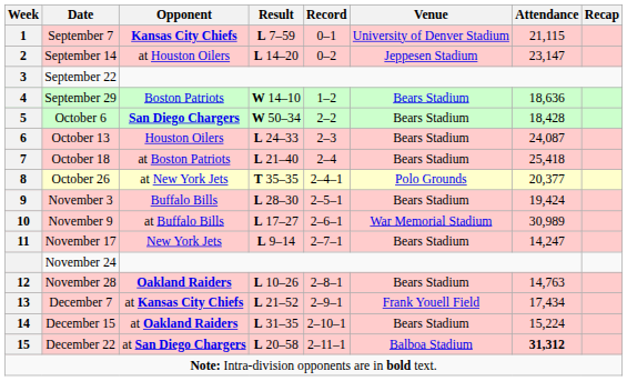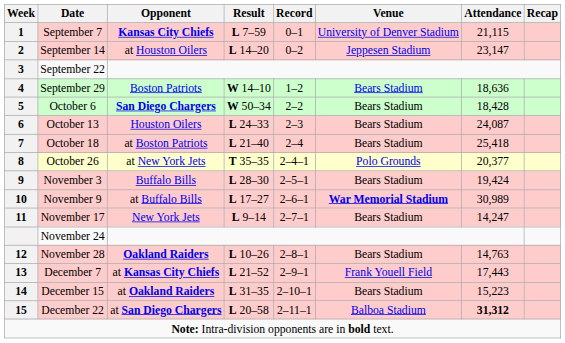November 9 | Venue: normal -> bold
December 7 | Attendance: 17,434 -> 17,443
December 15 | Attendance: 15,224 -> 15,223
